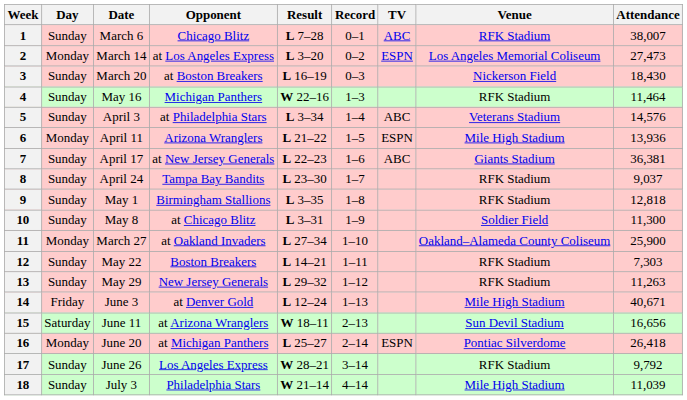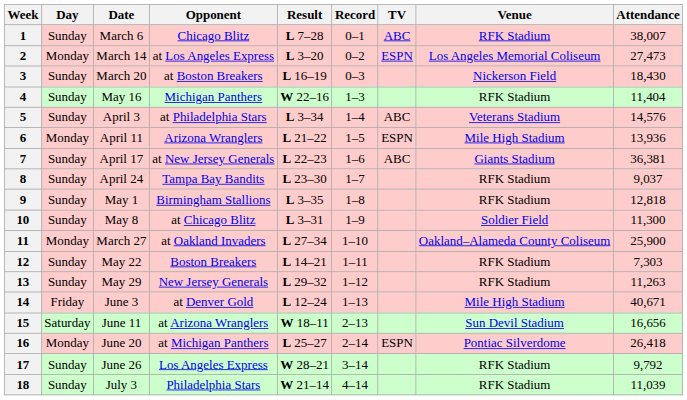4 | Attendance: 11,464 -> 11,404
18 | Venue: Mile High Stadium -> RFK Stadium
